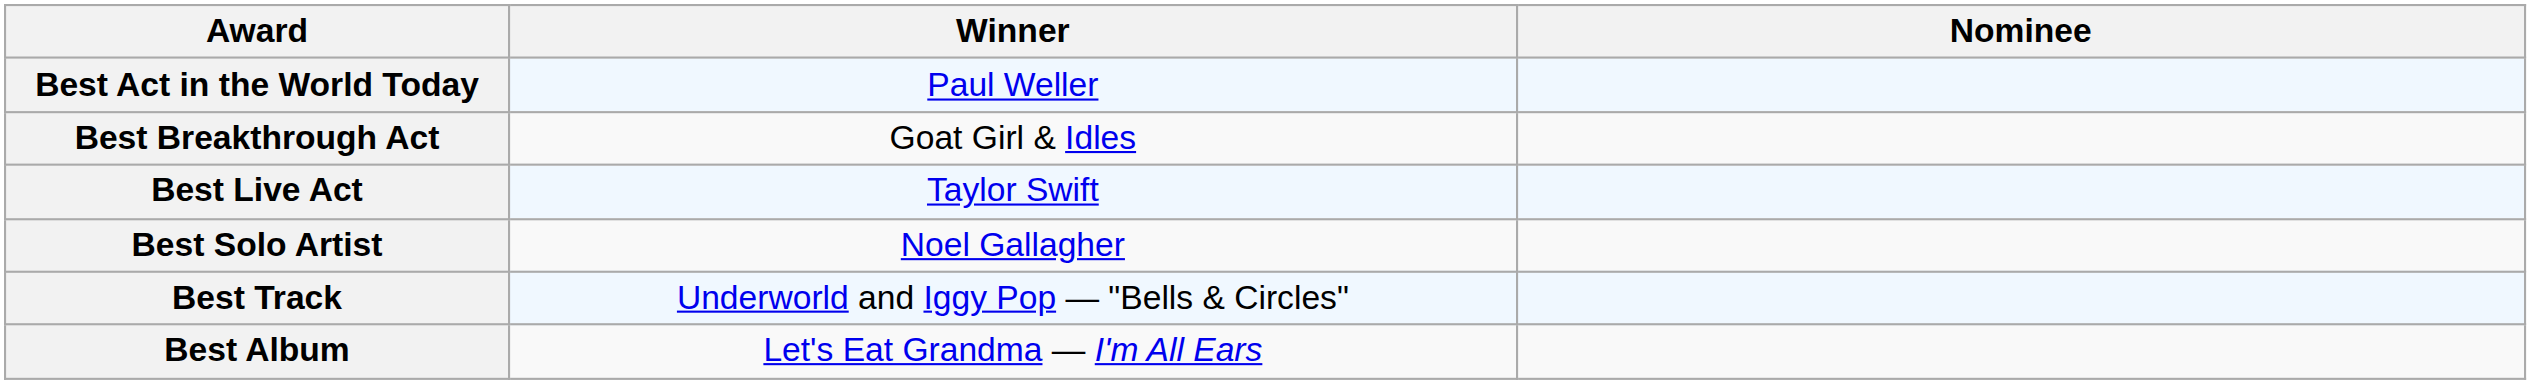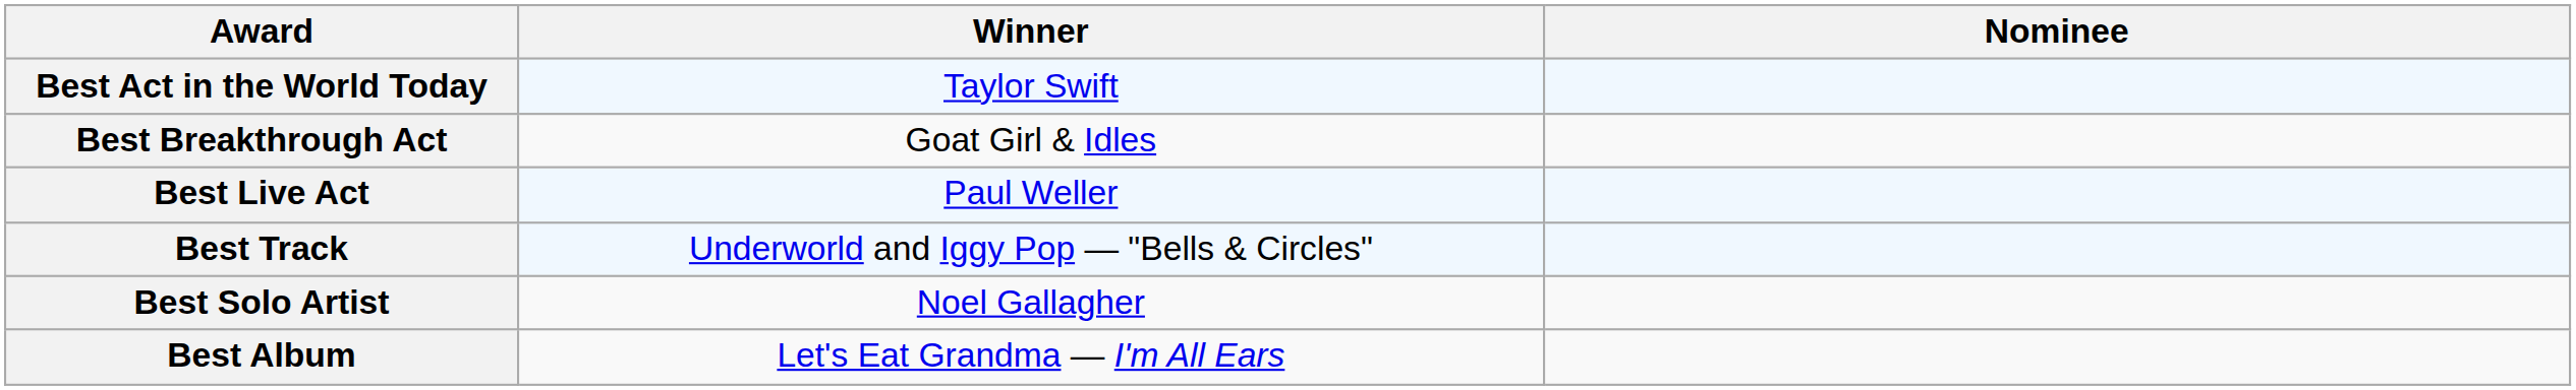Best Act in the World Today | Winner: Paul Weller -> Taylor Swift
Best Live Act | Winner: Taylor Swift -> Paul Weller
rows swapped: Best Solo Artist <-> Best Track
